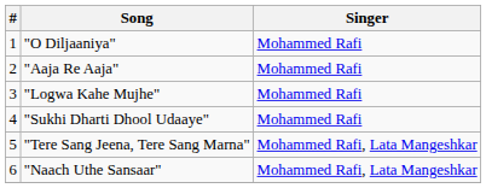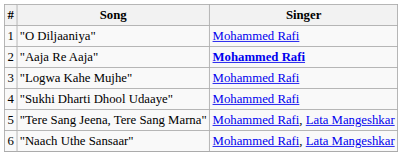"Aaja Re Aaja" | Singer: normal -> bold
